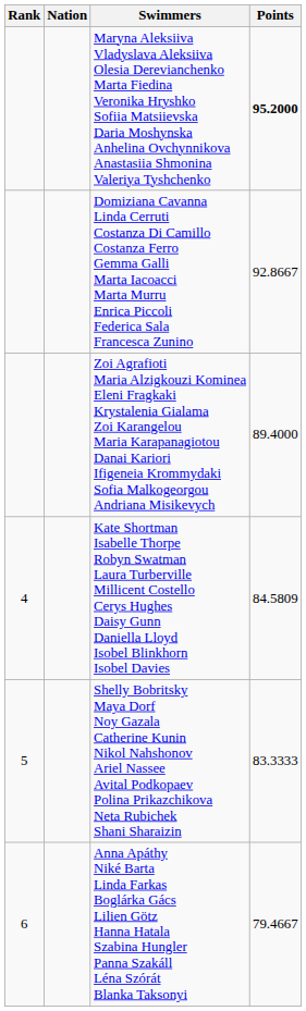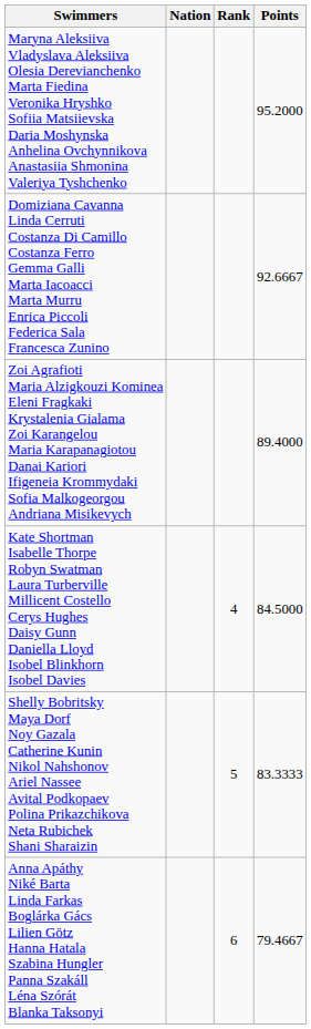columns swapped: Rank <-> Swimmers
row 2 | Points: bold -> normal
row 3 | Points: 92.8667 -> 92.6667
row 5 | Points: 84.5809 -> 84.5000
